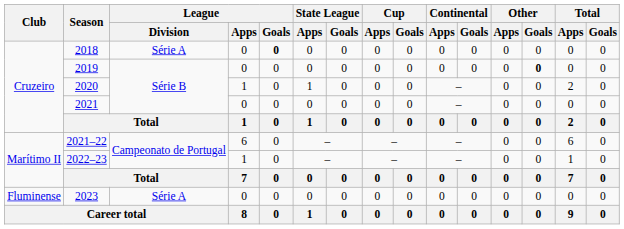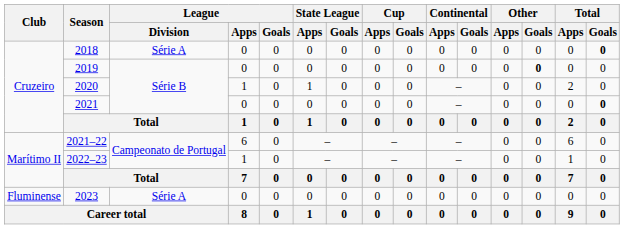2018 | League / Goals: bold -> normal
2018 | Total / Goals: normal -> bold
2021 | Total / Goals: normal -> bold
